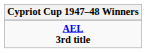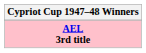row 2 | column 1: no background -> pink background
